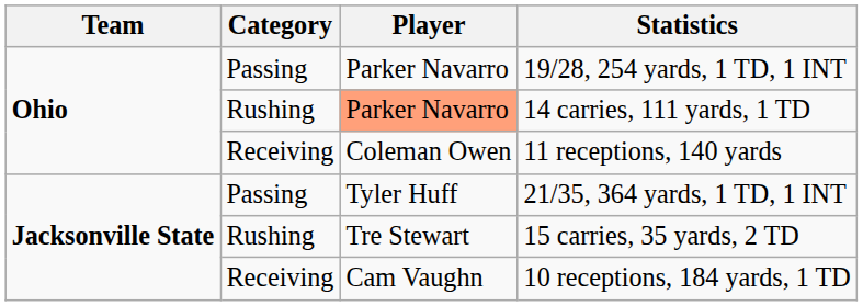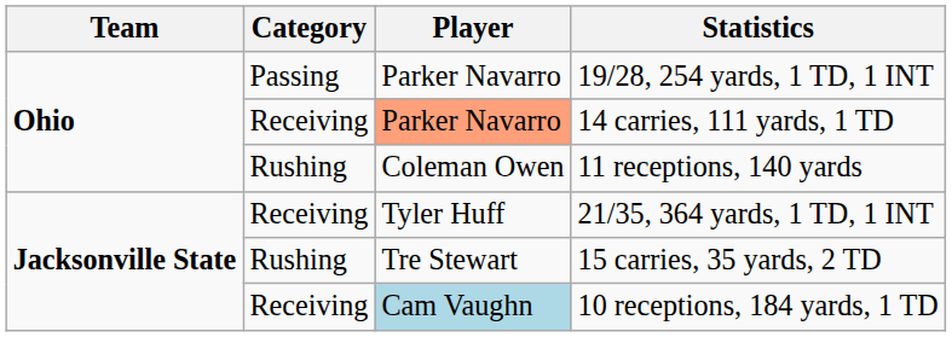14 carries, 111 yards, 1 TD | Category: Rushing -> Receiving
11 receptions, 140 yards | Category: Receiving -> Rushing
21/35, 364 yards, 1 TD, 1 INT | Category: Passing -> Receiving
10 receptions, 184 yards, 1 TD | Player: no background -> lightblue background
